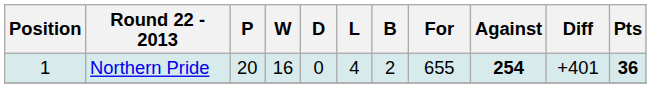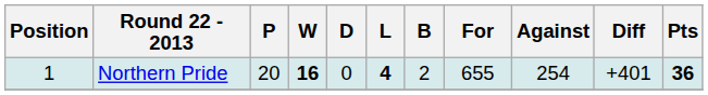Northern Pride | W: normal -> bold
Northern Pride | L: normal -> bold
Northern Pride | Against: bold -> normal
